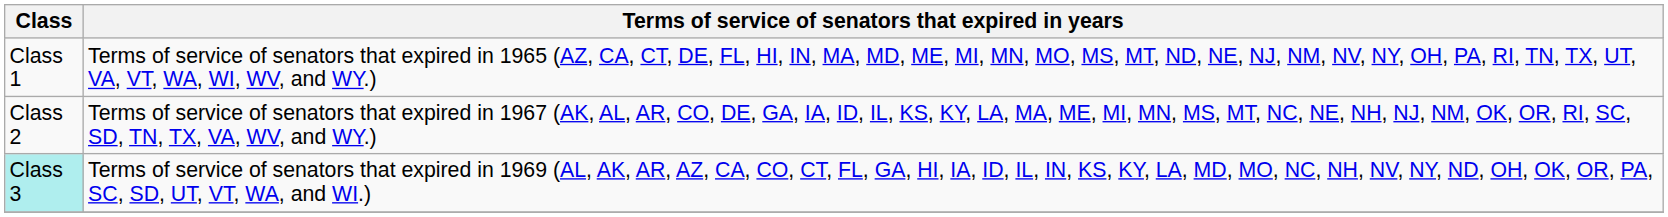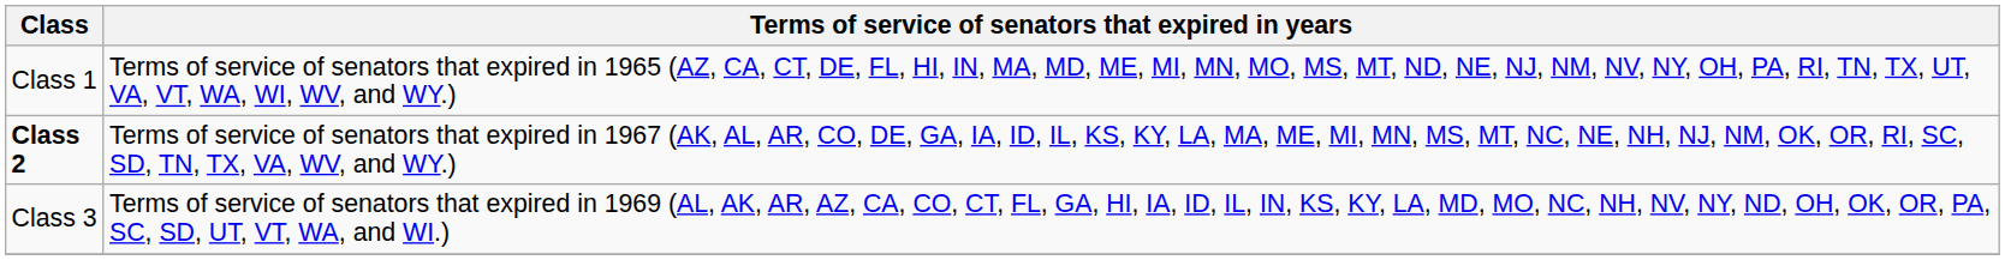Class 2 | Class: normal -> bold
Class 3 | Class: paleturquoise background -> no background
